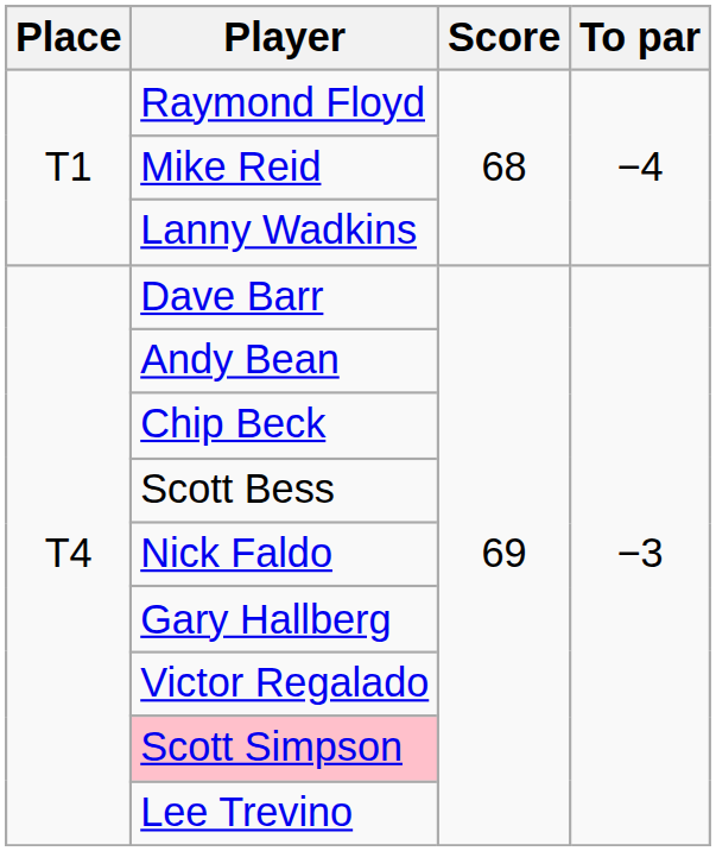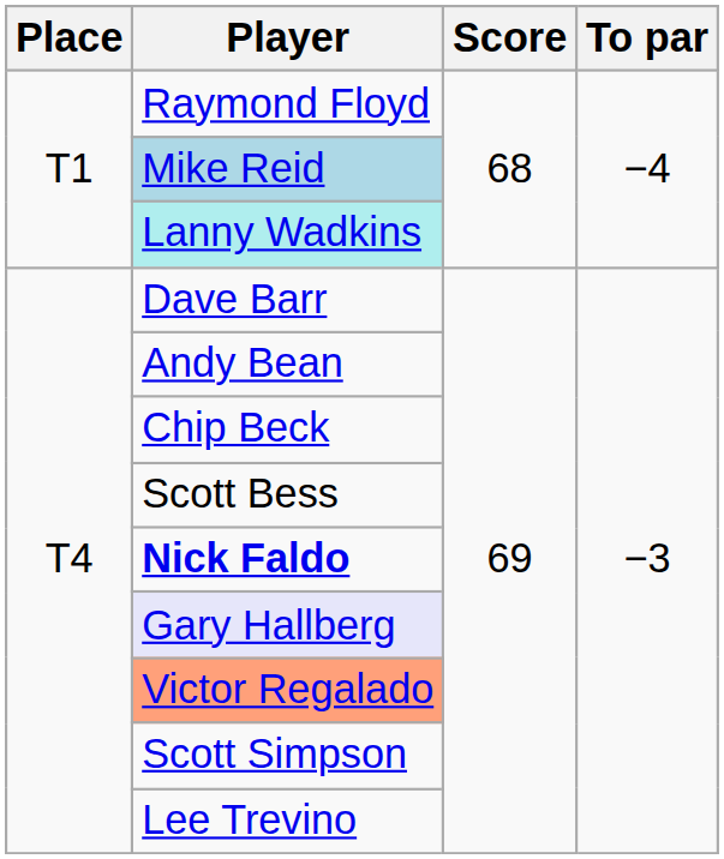Mike Reid | Player: no background -> lightblue background
Lanny Wadkins | Player: no background -> paleturquoise background
Nick Faldo | Player: normal -> bold
Gary Hallberg | Player: no background -> lavender background
Victor Regalado | Player: no background -> lightsalmon background
Scott Simpson | Player: pink background -> no background
